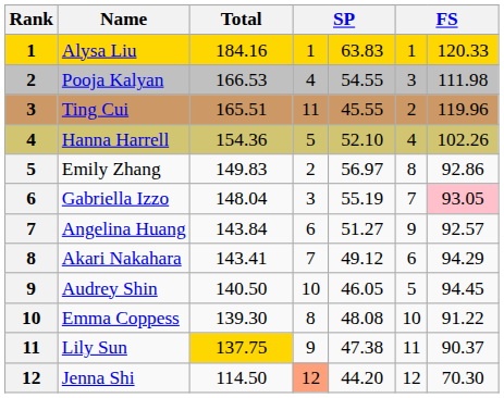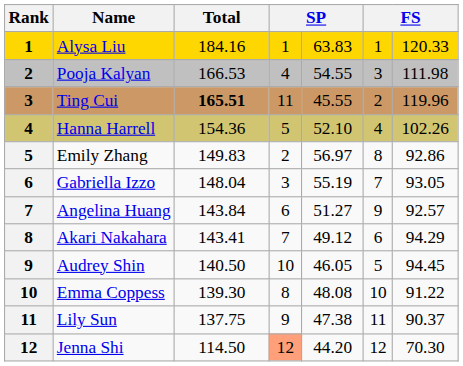Ting Cui | Total: normal -> bold
Gabriella Izzo | column 7: pink background -> no background
Lily Sun | Total: gold background -> no background
